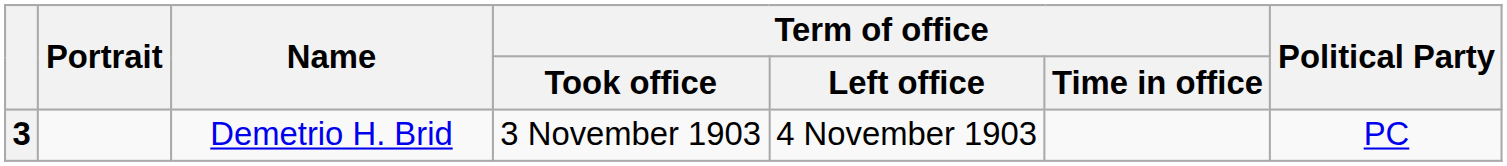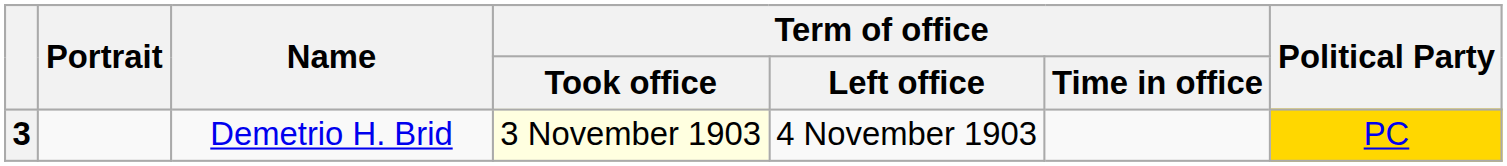3 | Term of office / Took office: no background -> lightyellow background
3 | Political Party: no background -> gold background
